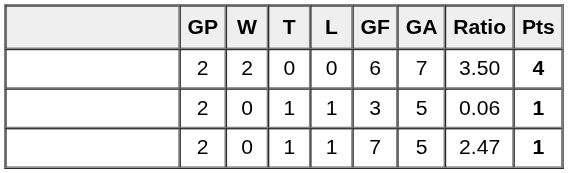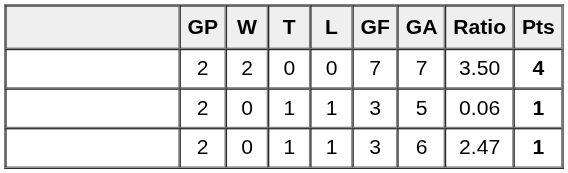row 2 | GF: 6 -> 7
row 4 | GF: 7 -> 3
row 4 | GA: 5 -> 6
